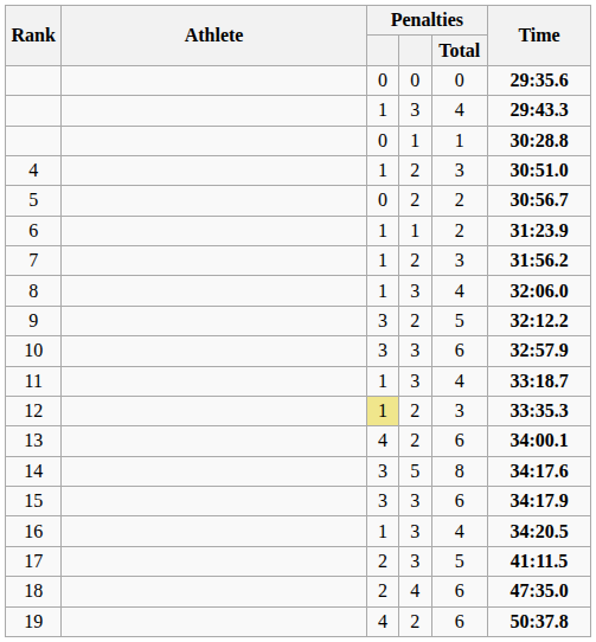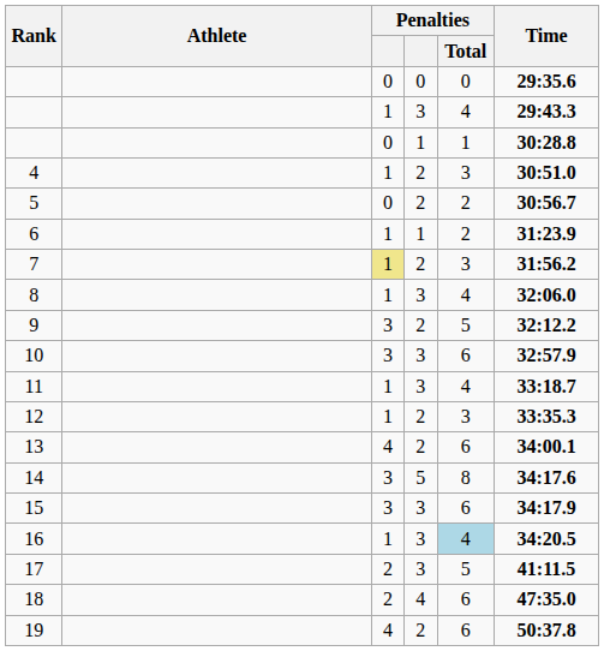7 | column 3: no background -> khaki background
12 | column 3: khaki background -> no background
16 | Penalties / Total: no background -> lightblue background
